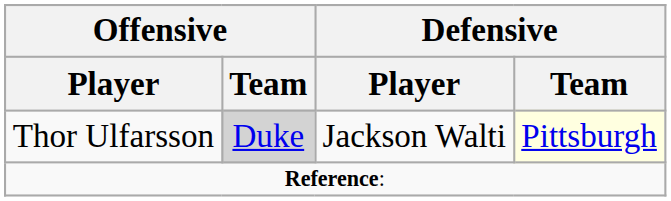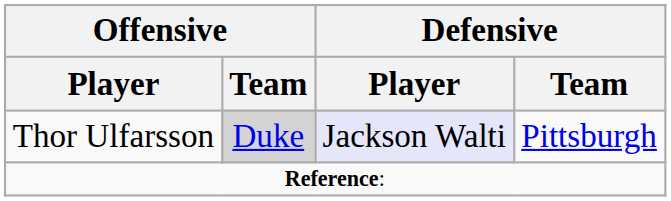Thor Ulfarsson | Defensive / Player: no background -> lavender background
Thor Ulfarsson | Defensive / Team: lightyellow background -> no background
